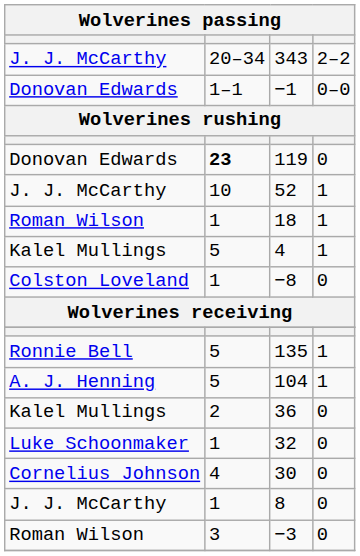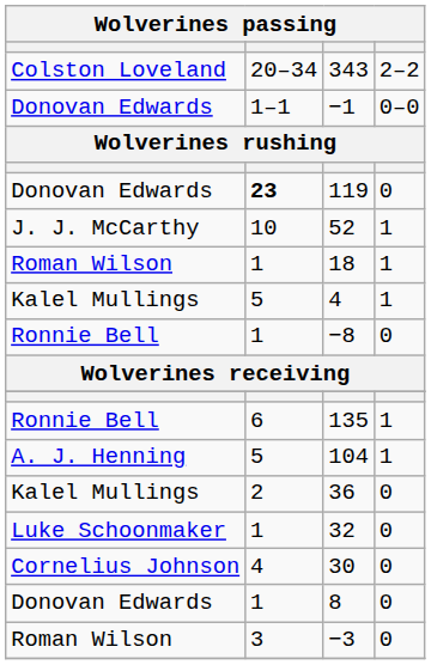343 | column 1: J. J. McCarthy -> Colston Loveland
−8 | column 1: Colston Loveland -> Ronnie Bell
135 | column 2: 5 -> 6
8 | column 1: J. J. McCarthy -> Donovan Edwards
